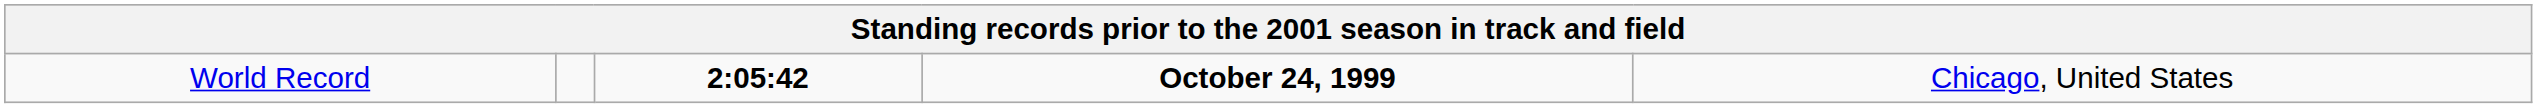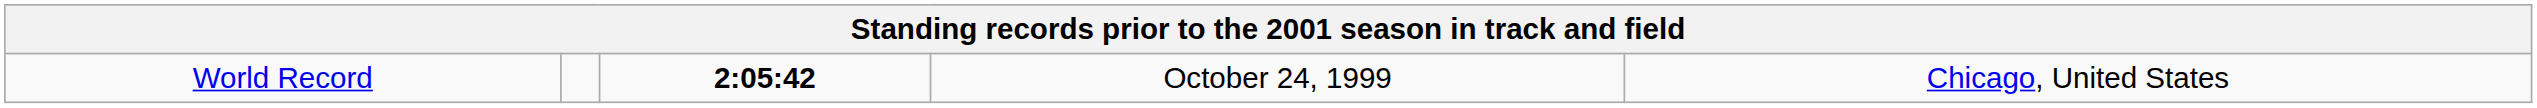World Record | column 4: bold -> normal
